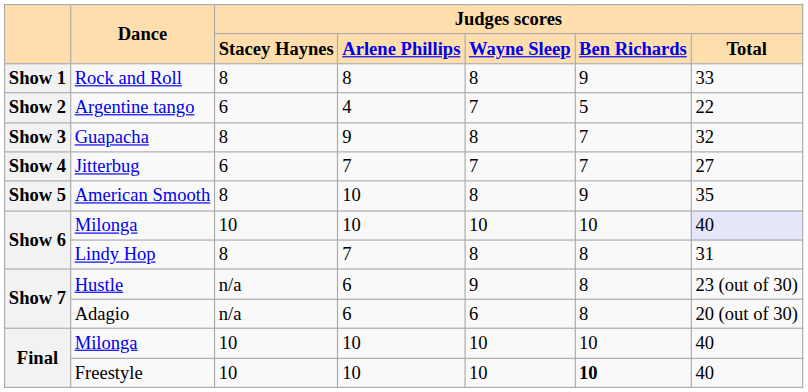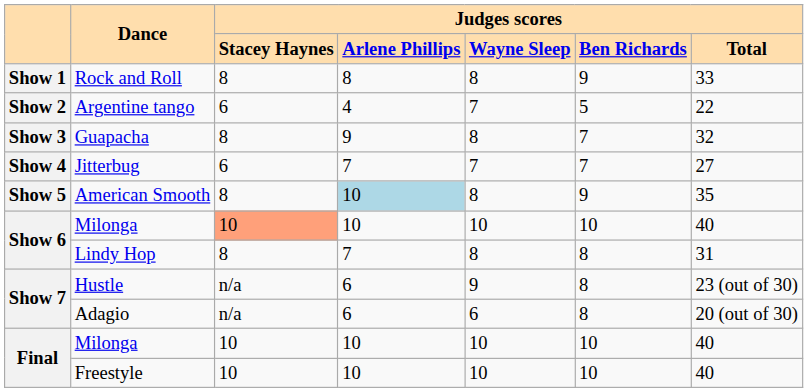American Smooth | Judges scores / Arlene Phillips: no background -> lightblue background
Show 6 / Milonga | Judges scores / Stacey Haynes: no background -> lightsalmon background
Show 6 / Milonga | Judges scores / Total: lavender background -> no background
Freestyle | Judges scores / Ben Richards: bold -> normal
